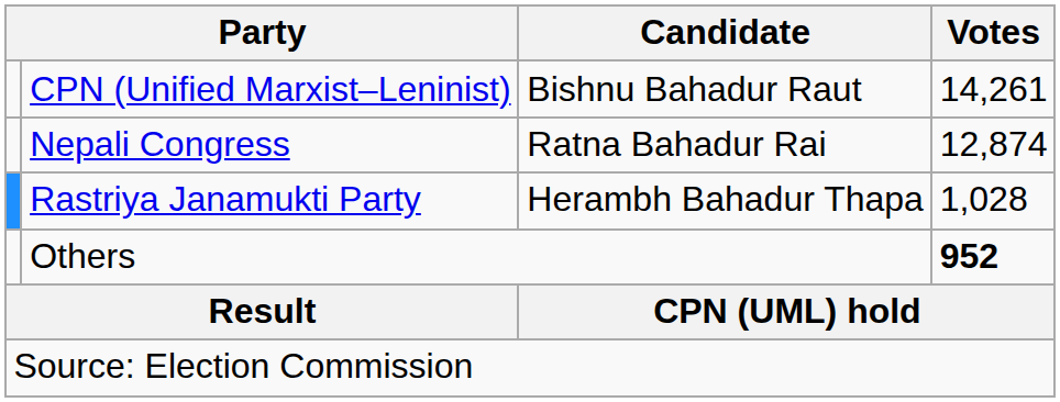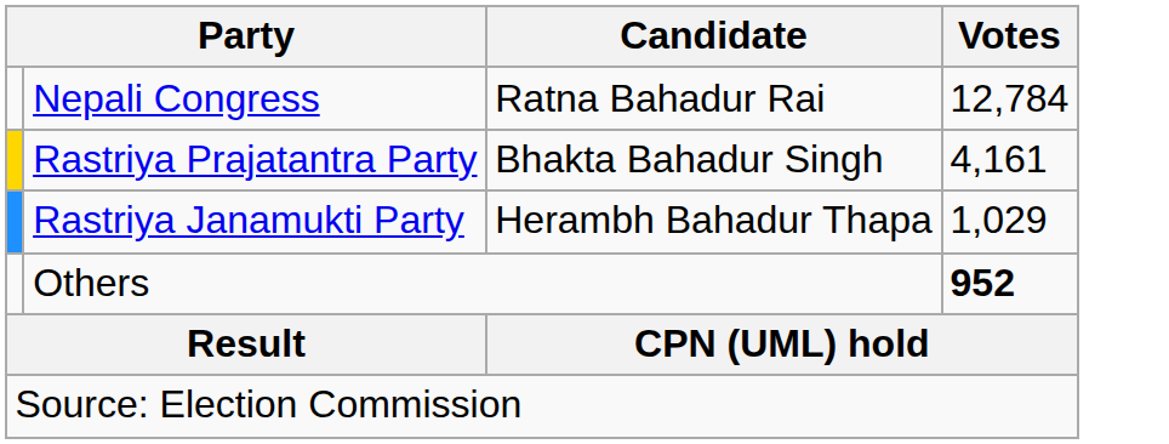- row: CPN (Unified Marxist–Leninist) | Bishnu Bahadur Raut | 14,261
Nepali Congress | Votes: 12,874 -> 12,784
+ row: Rastriya Prajatantra Party | Bhakta Bahadur Singh | 4,161
Rastriya Janamukti Party | Votes: 1,028 -> 1,029
